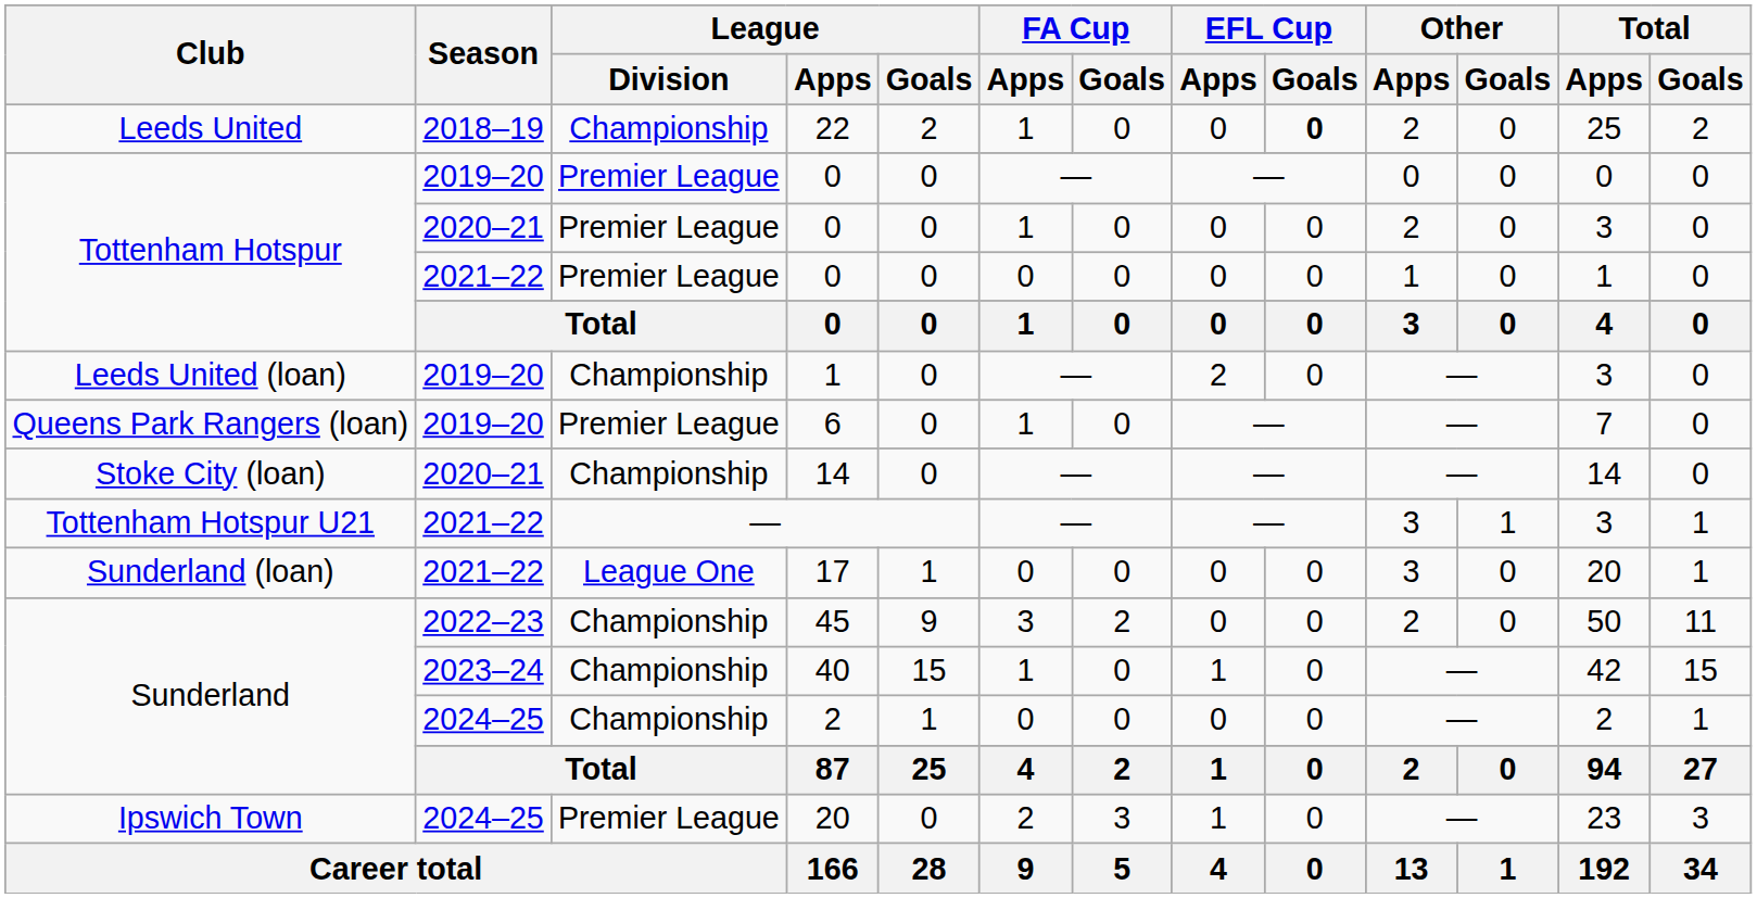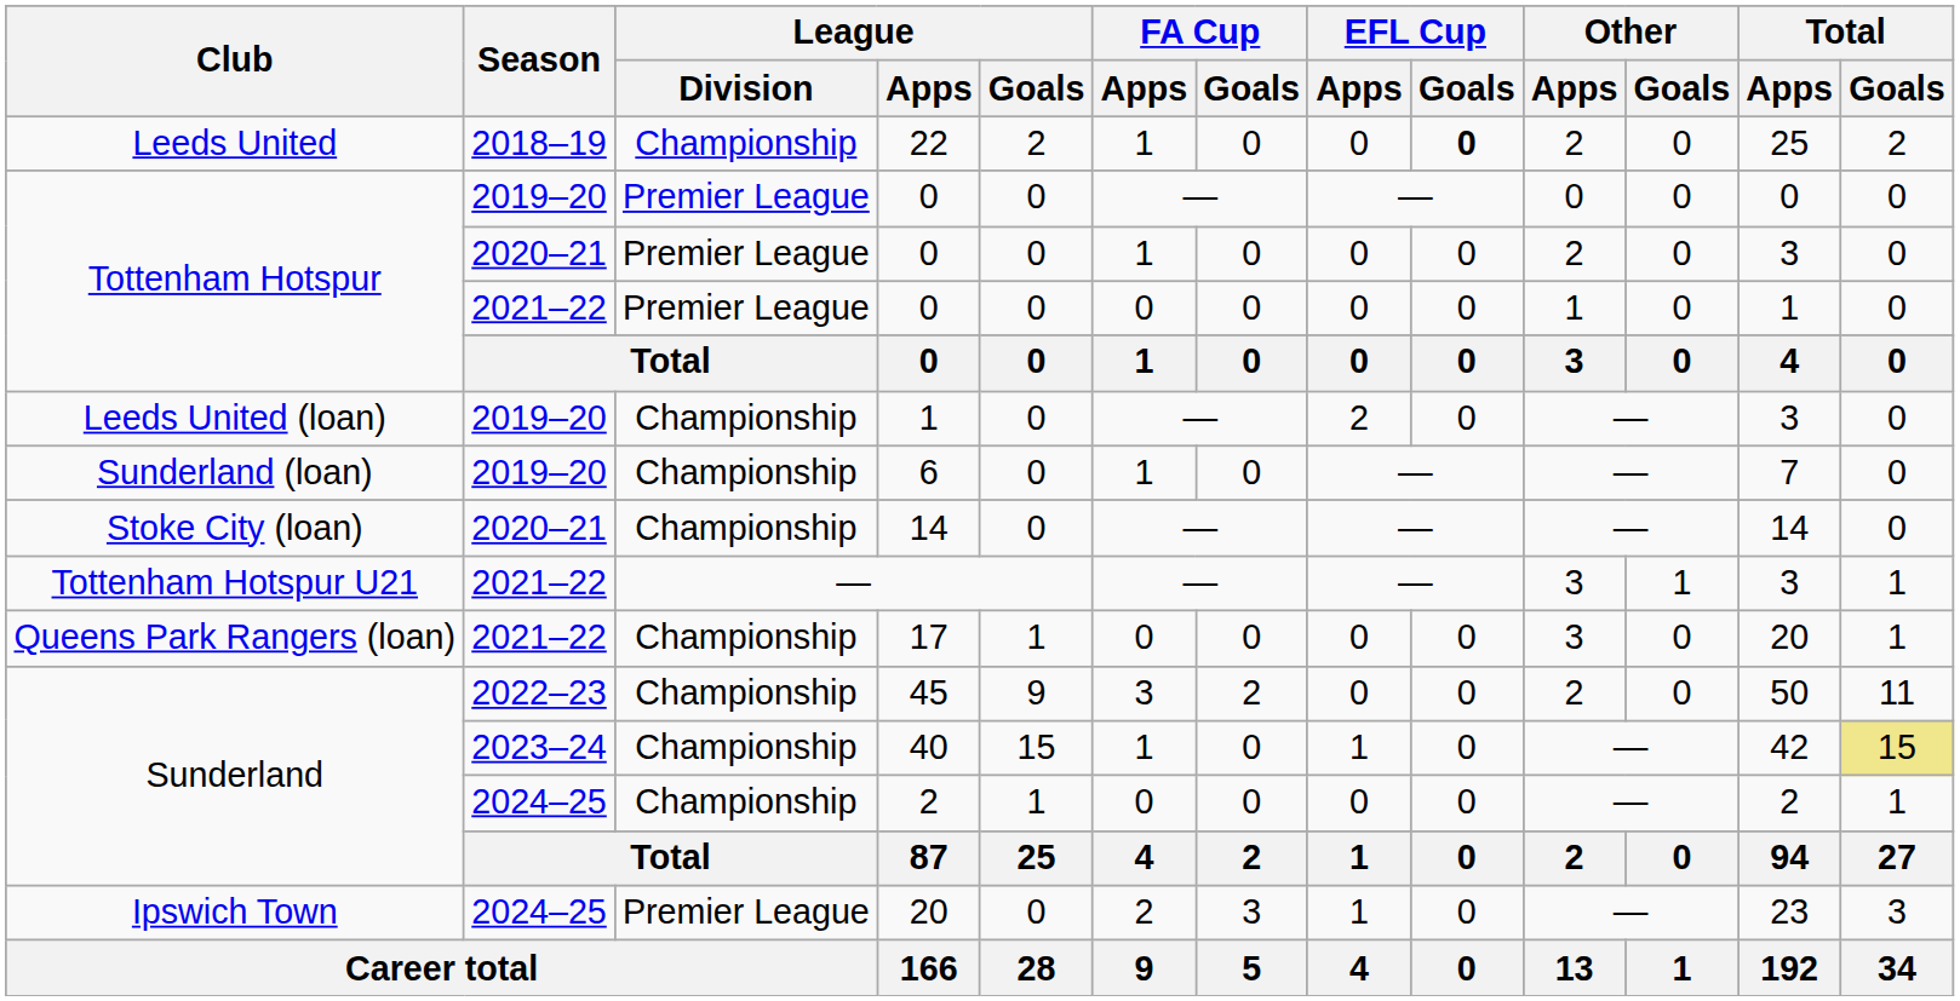6 | Club: Queens Park Rangers (loan) -> Sunderland (loan)
6 | League / Division: Premier League -> Championship
17 | Club: Sunderland (loan) -> Queens Park Rangers (loan)
17 | League / Division: League One -> Championship
40 | Total / Goals: no background -> khaki background
